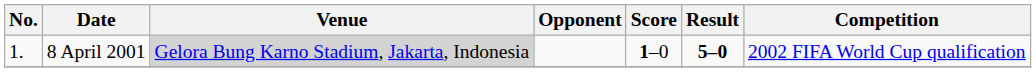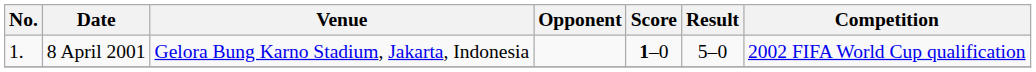8 April 2001 | Venue: lightgrey background -> no background
8 April 2001 | Result: bold -> normal
